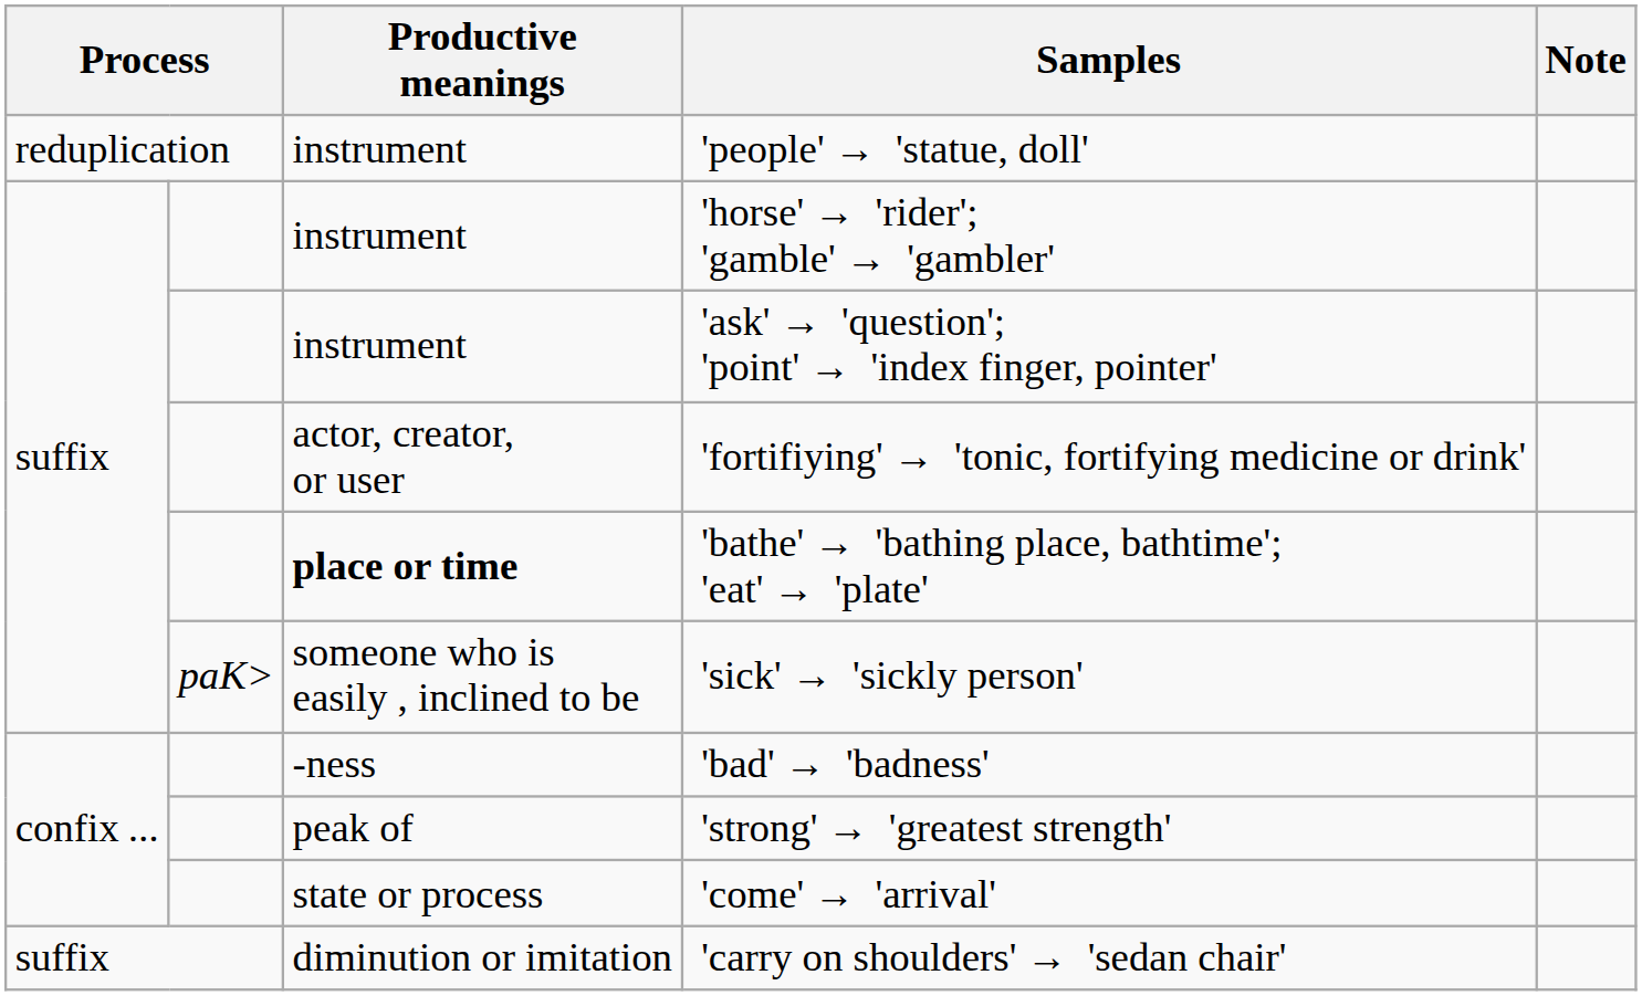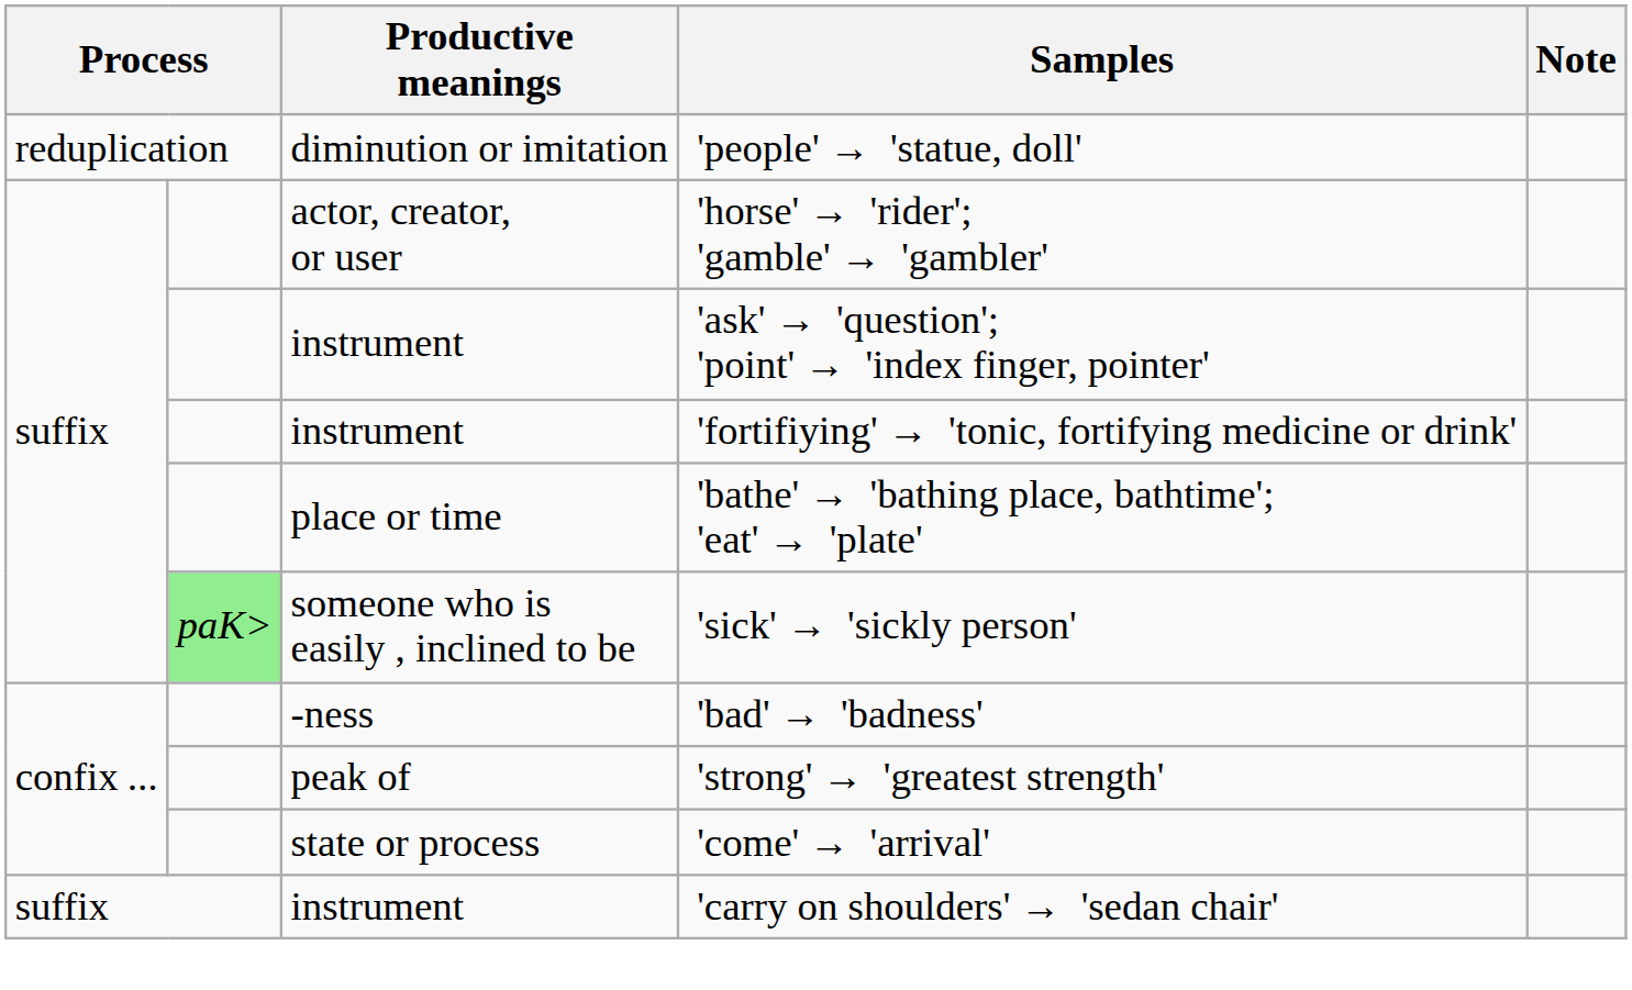'people' → 'statue, doll' | Productive meanings: instrument -> diminution or imitation
'horse' → 'rider'; 'gamble' → 'gambler' | Productive meanings: instrument -> actor, creator, or user
'fortifiying' → 'tonic, fortifying medicine or drink' | Productive meanings: actor, creator, or user -> instrument
'bathe' → 'bathing place, bathtime'; 'eat' → 'plate' | Productive meanings: bold -> normal
'sick' → 'sickly person' | column 2: no background -> lightgreen background
'carry on shoulders' → 'sedan chair' | Productive meanings: diminution or imitation -> instrument
